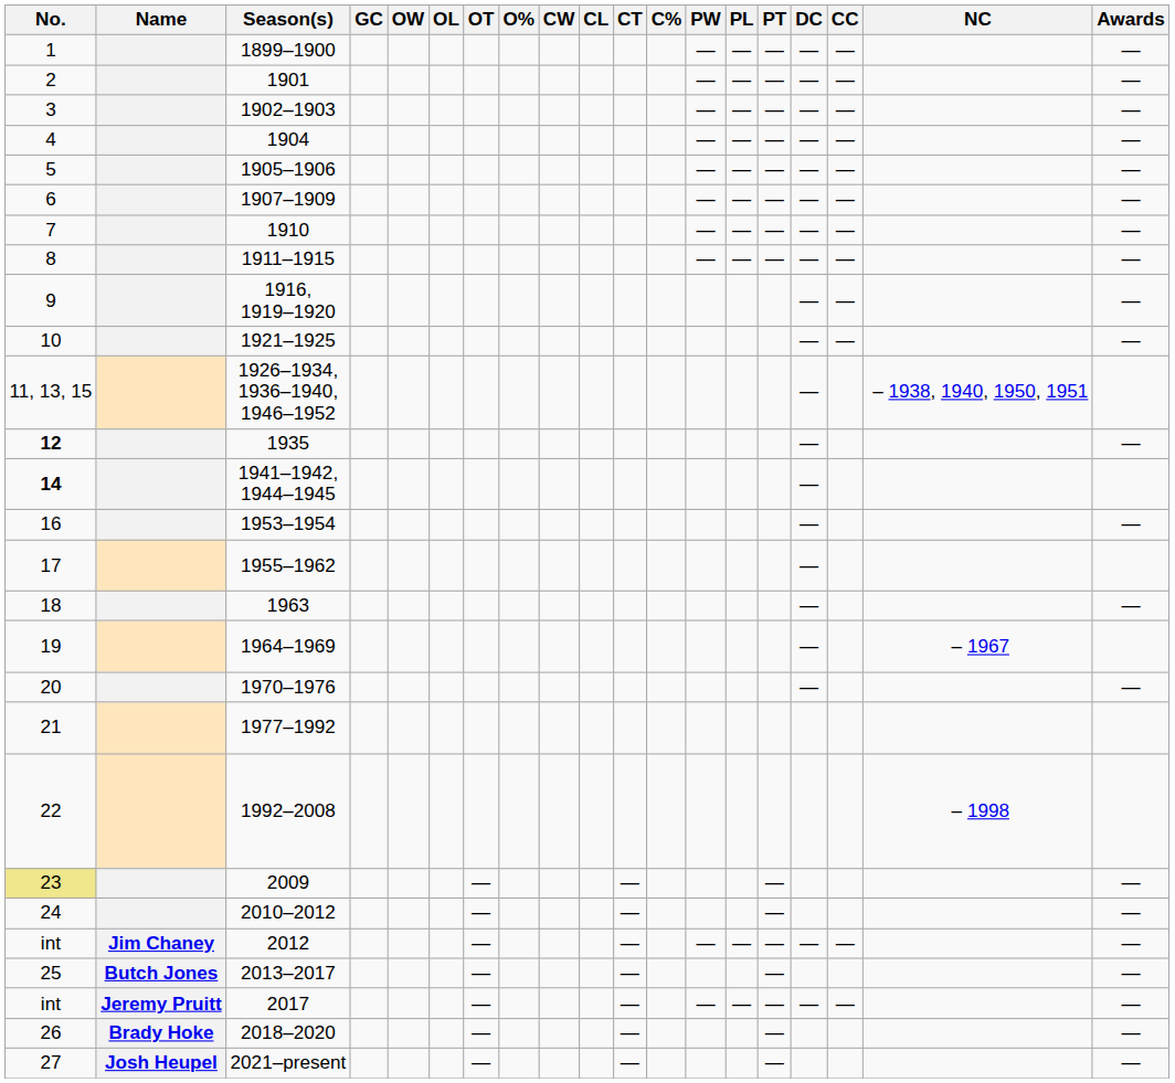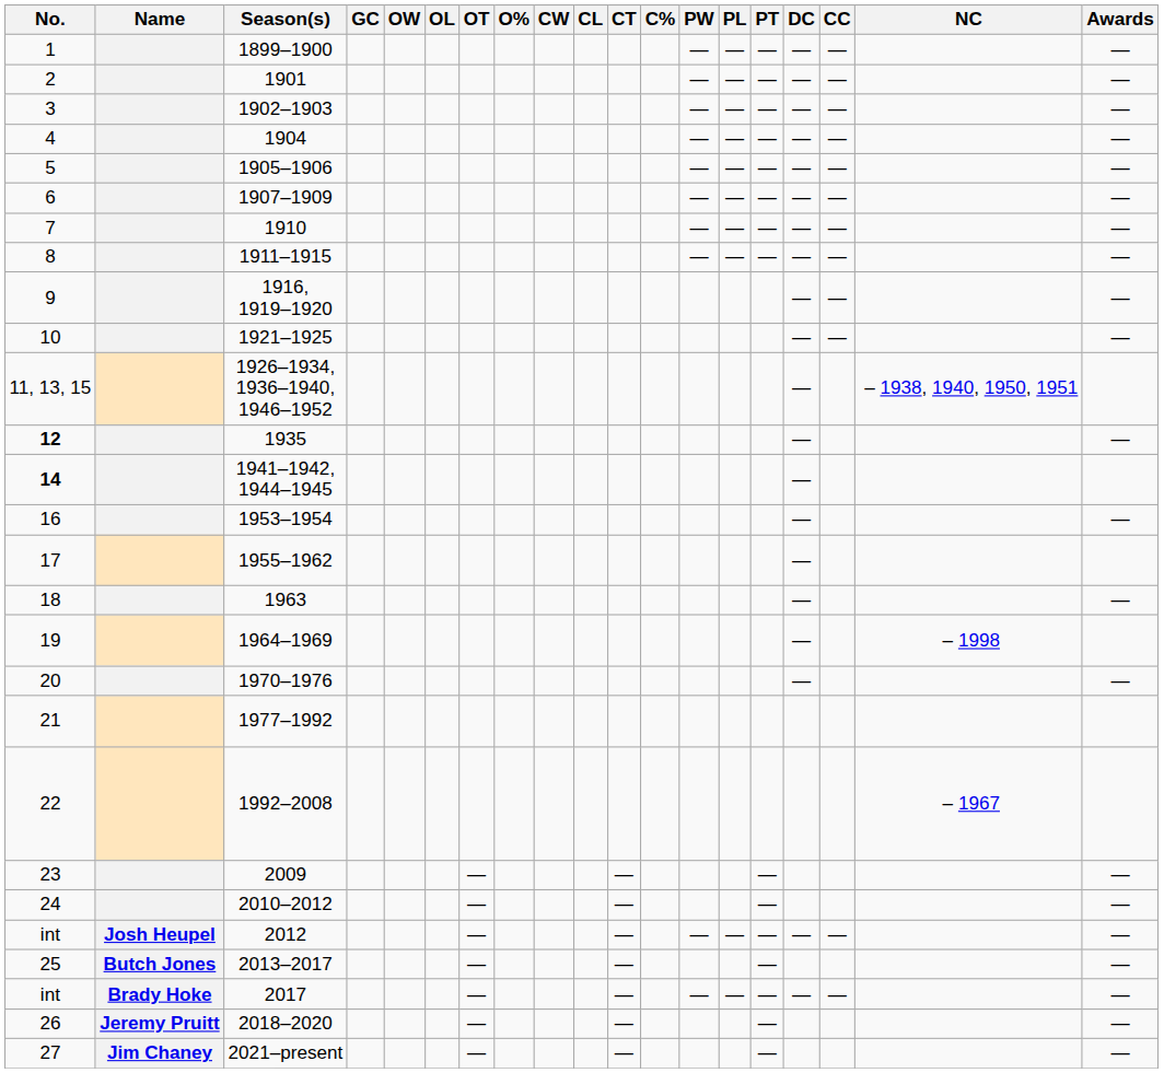1964–1969 | NC: – 1967 -> – 1998
1992–2008 | NC: – 1998 -> – 1967
2009 | No.: khaki background -> no background
2012 | Name: Jim Chaney -> Josh Heupel
2017 | Name: Jeremy Pruitt -> Brady Hoke
2018–2020 | Name: Brady Hoke -> Jeremy Pruitt
2021–present | Name: Josh Heupel -> Jim Chaney
